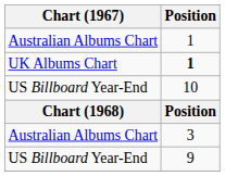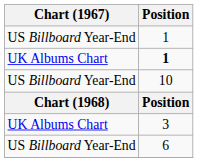row 2 | Chart (1967): Australian Albums Chart -> US Billboard Year-End
row 6 | Chart (1967): Australian Albums Chart -> UK Albums Chart
row 7 | Position: 9 -> 6
